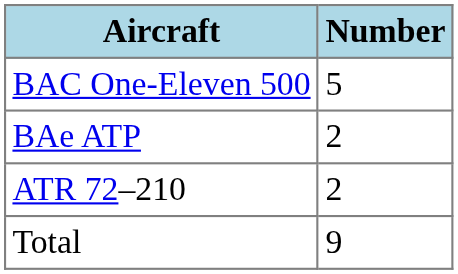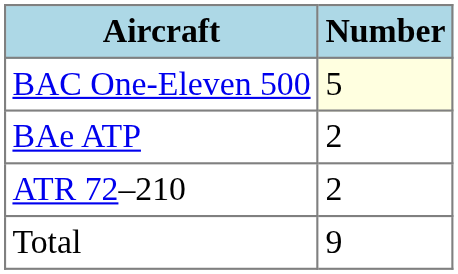BAC One-Eleven 500 | Number: no background -> lightyellow background
